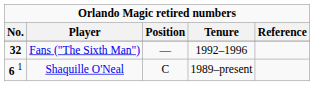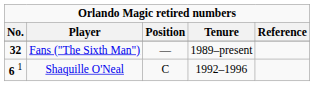Fans ("The Sixth Man") | Tenure: 1992–1996 -> 1989–present
Shaquille O'Neal | Tenure: 1989–present -> 1992–1996
